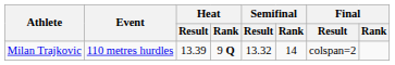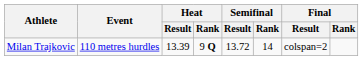Milan Trajkovic | Semifinal / Result: 13.32 -> 13.72
